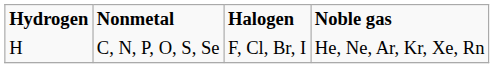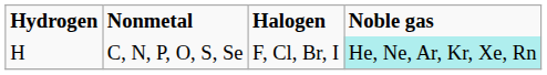C, N, P, O, S, Se | Noble gas: no background -> paleturquoise background
